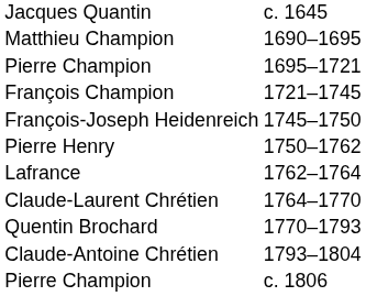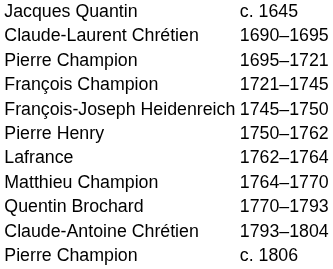row 2 | column 1: Matthieu Champion -> Claude-Laurent Chrétien
row 8 | column 1: Claude-Laurent Chrétien -> Matthieu Champion
